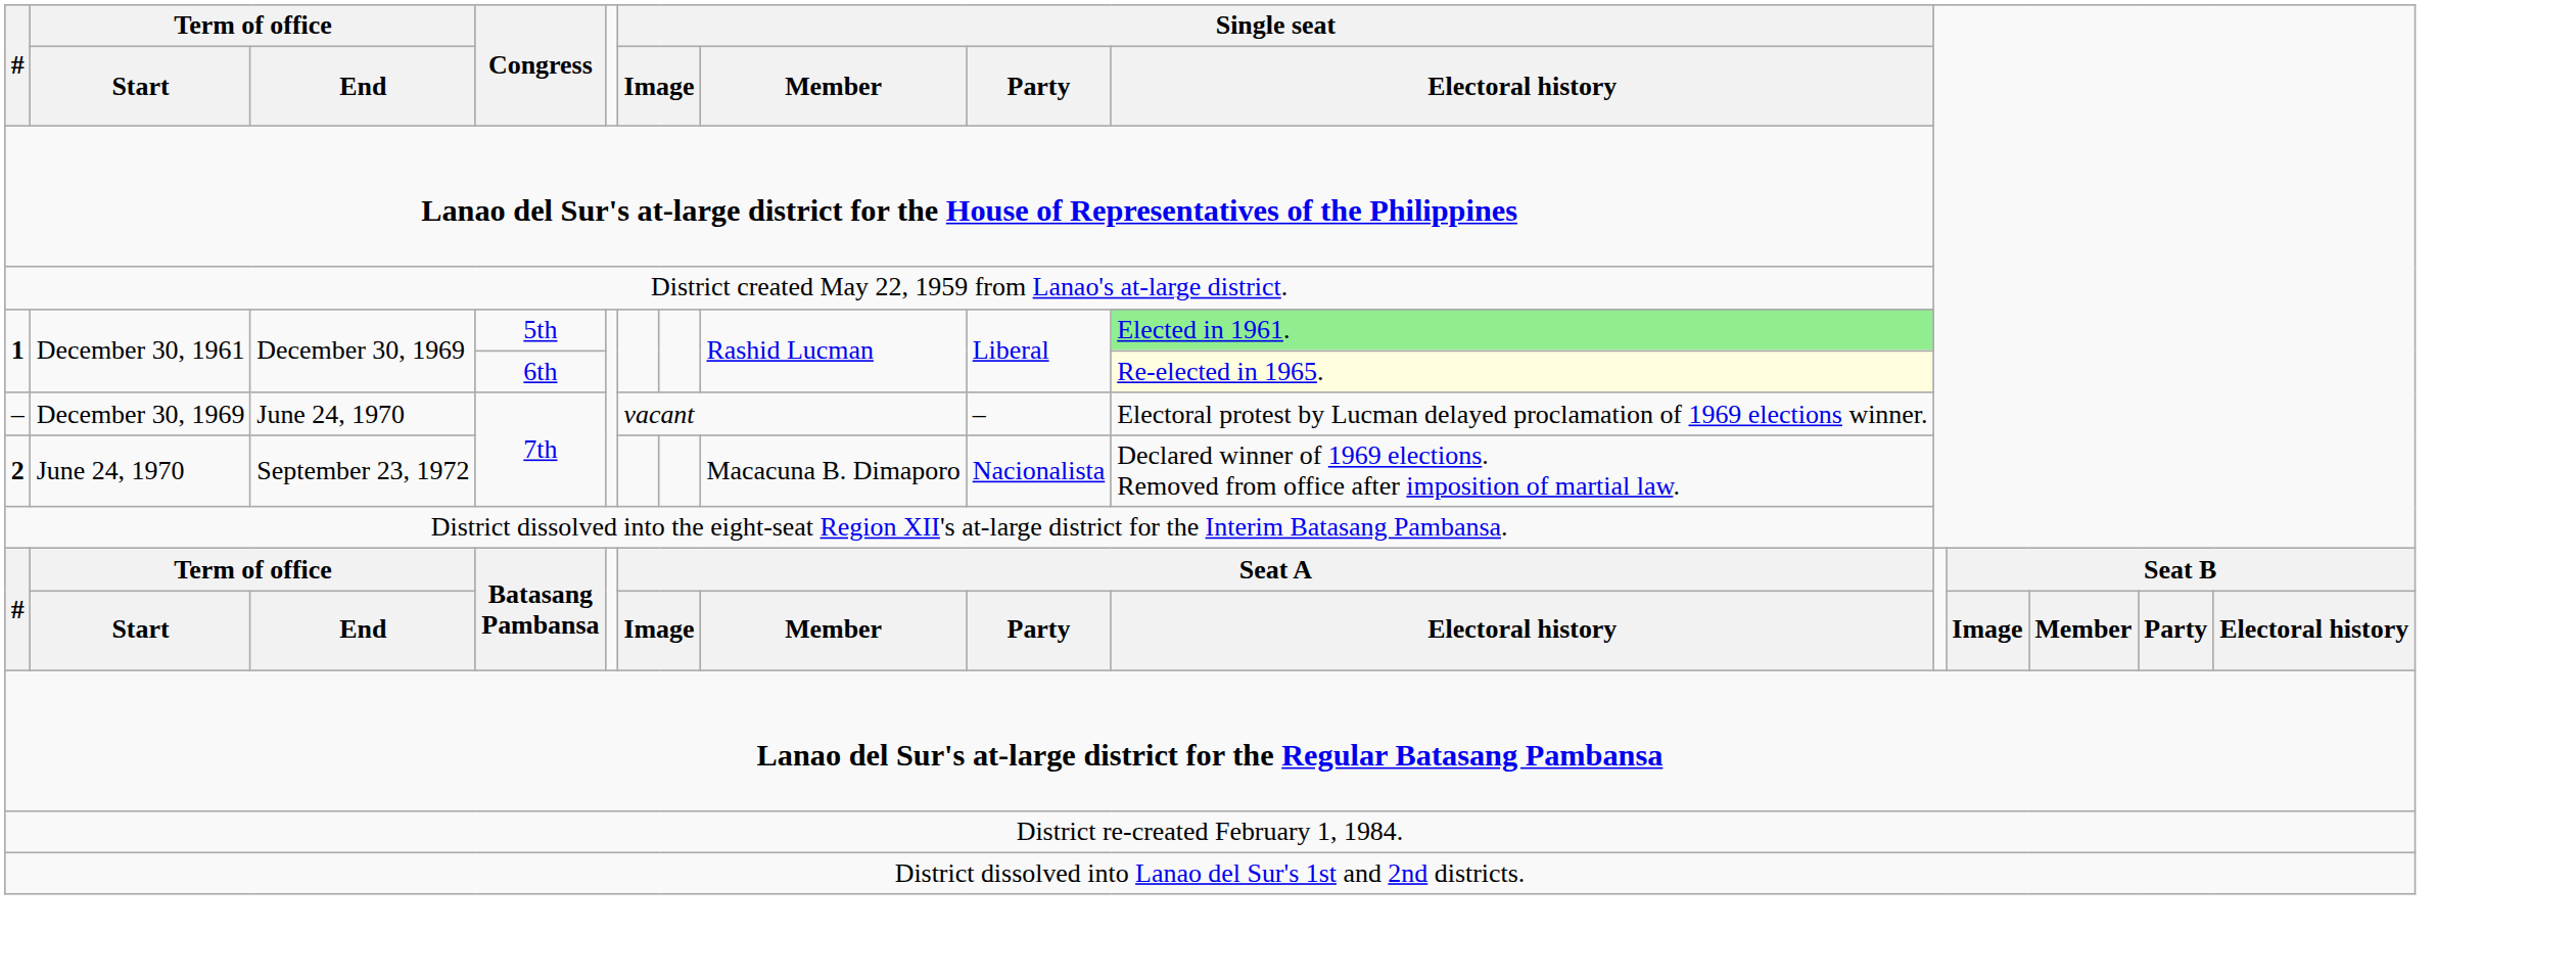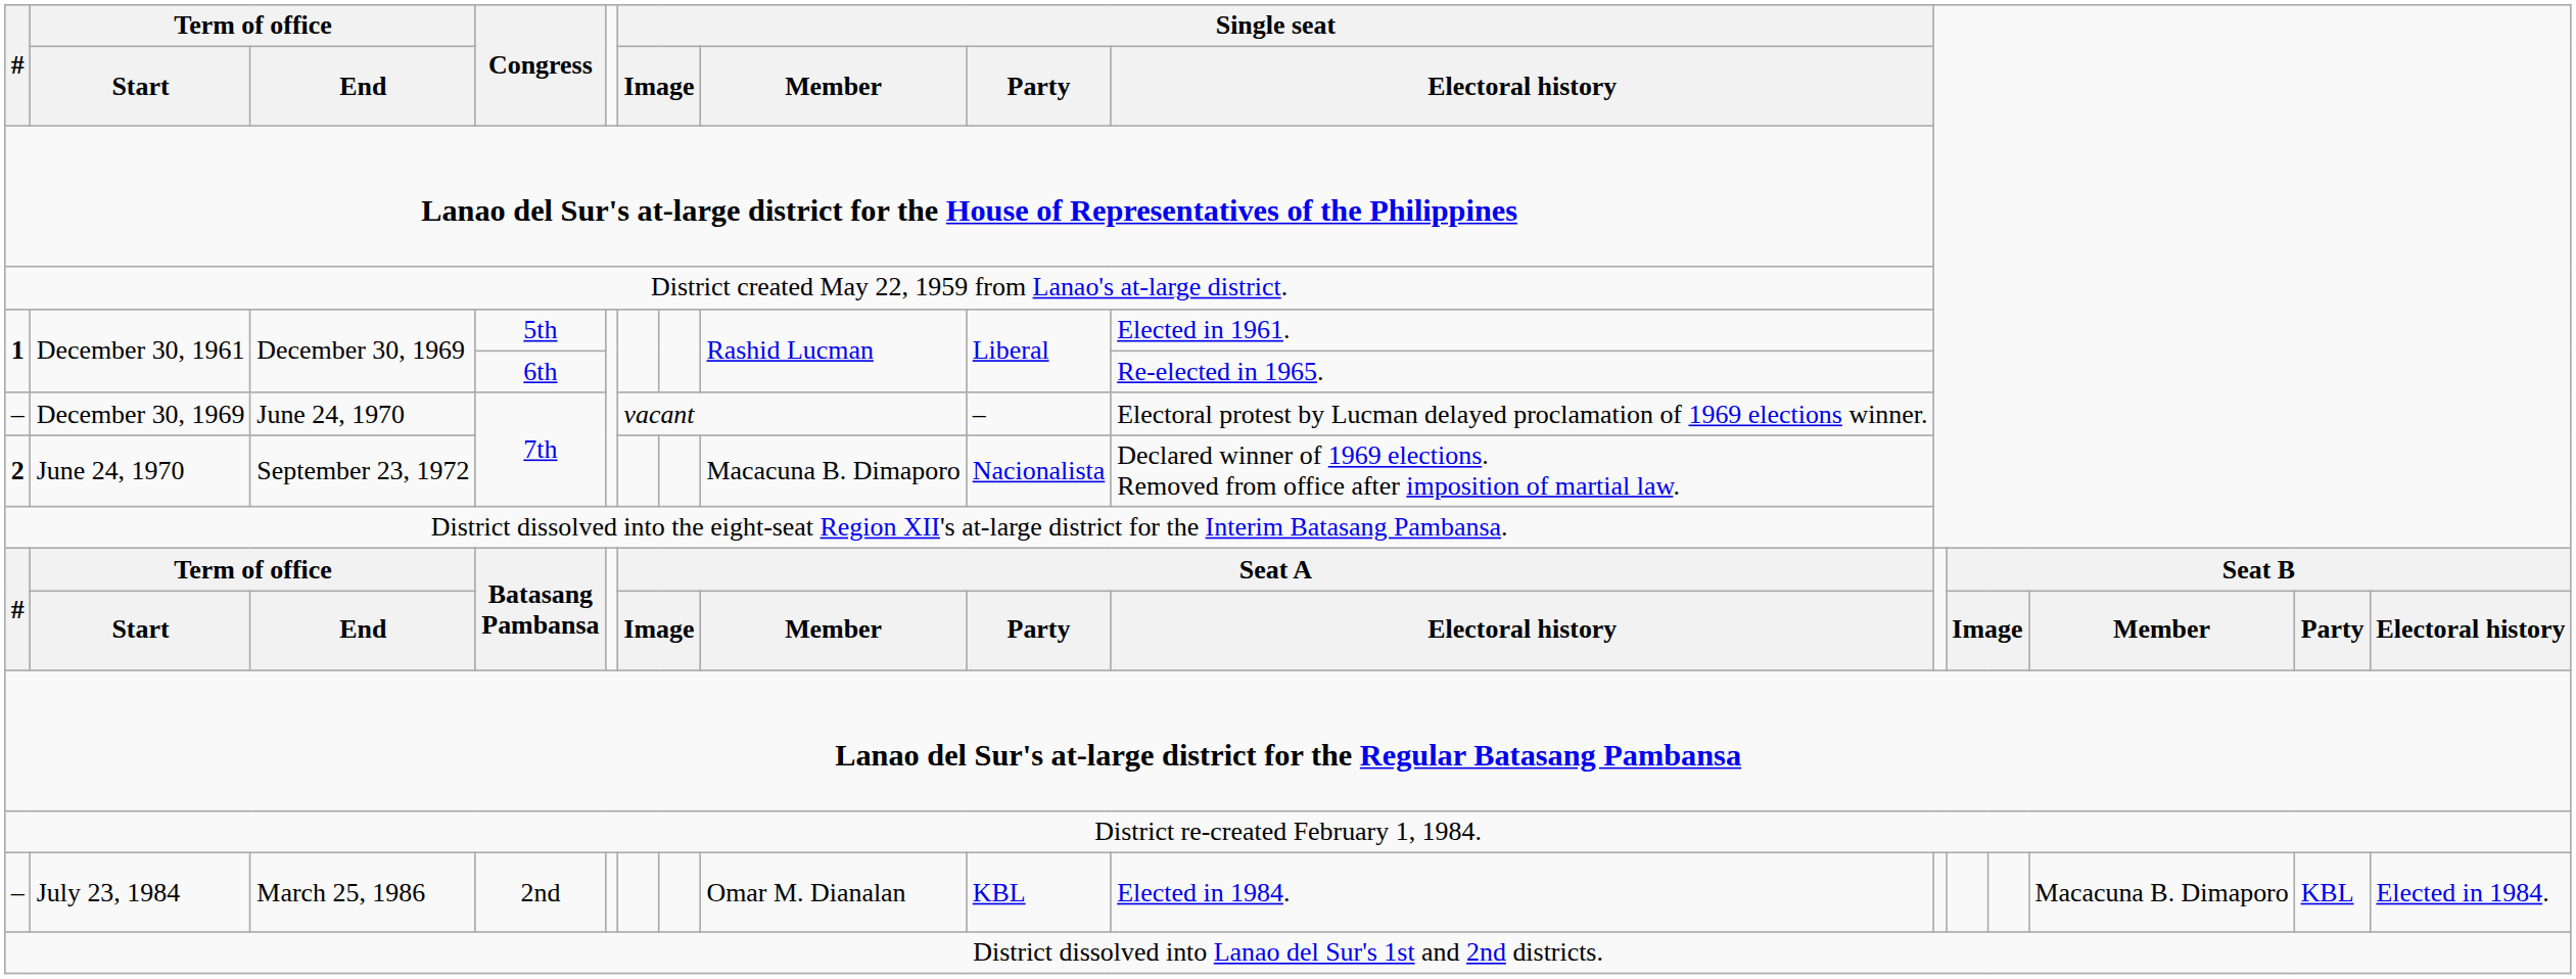December 30, 1961 / 5th | Single seat / Electoral history: lightgreen background -> no background
December 30, 1961 / 6th | Single seat / Electoral history: lightyellow background -> no background
+ row: – | July 23, 1984 | March 25, 1986 | 2nd | Omar M. Dianalan | KBL | Elected in 1984. | Macacuna B. Dimaporo | KBL | Elected in 1984.
